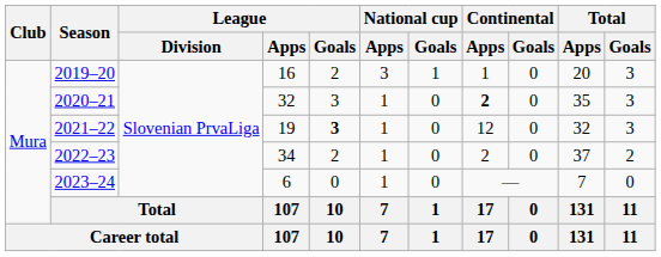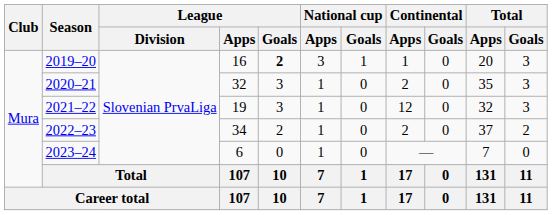2019–20 | League / Goals: normal -> bold
2020–21 | Continental / Apps: bold -> normal
2021–22 | League / Goals: bold -> normal
